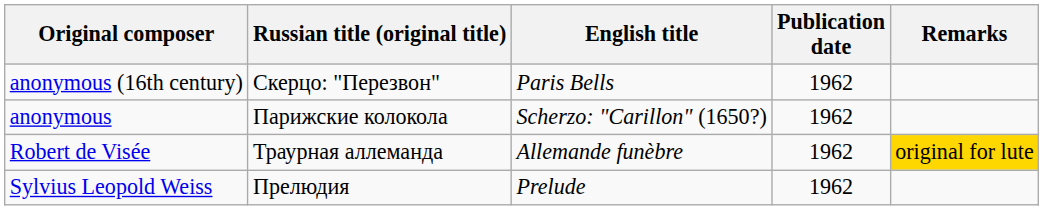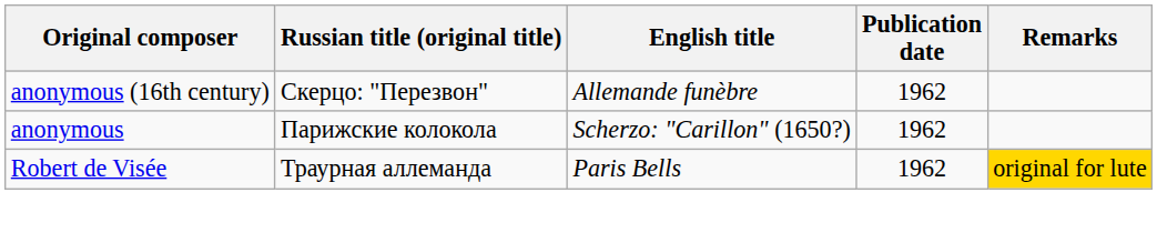anonymous (16th century) | English title: Paris Bells -> Allemande funèbre
Robert de Visée | English title: Allemande funèbre -> Paris Bells
- row: Sylvius Leopold Weiss | Прелюдия | Prelude | 1962
